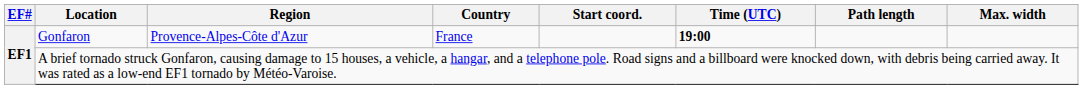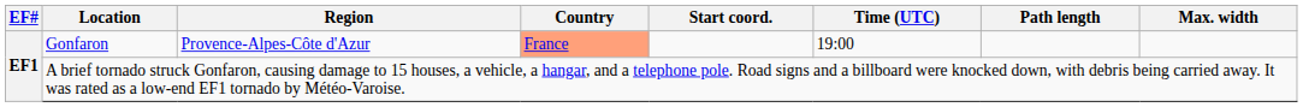Gonfaron | Country: no background -> lightsalmon background
Gonfaron | Time (UTC): bold -> normal
